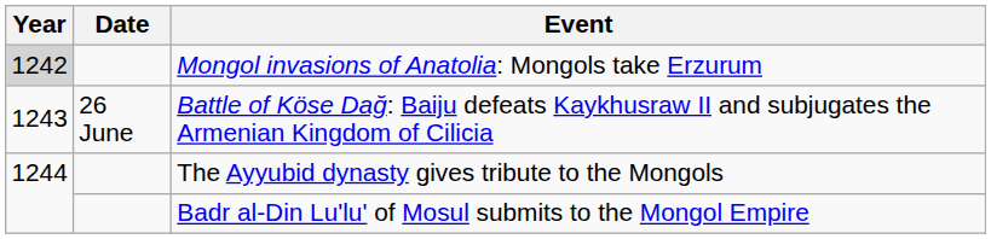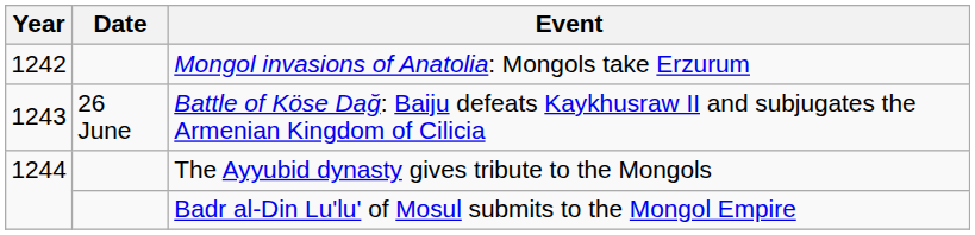Mongol invasions of Anatolia: Mongols take Erzurum | Year: lightgrey background -> no background
